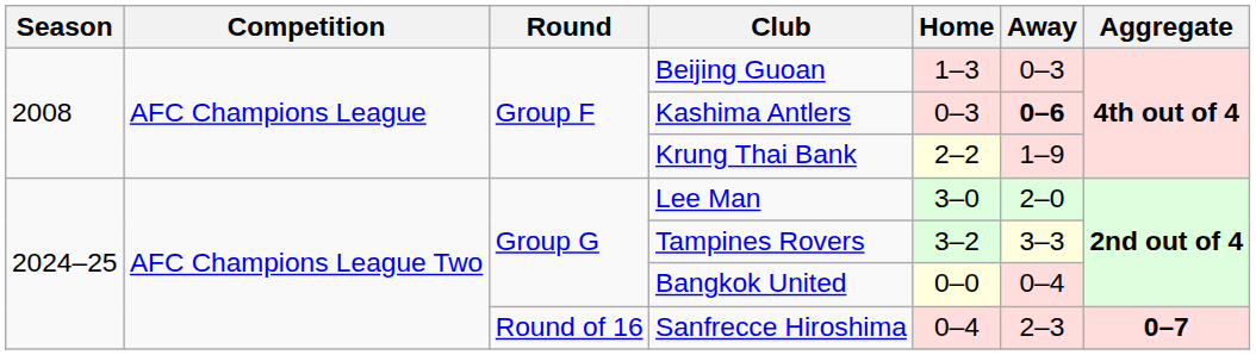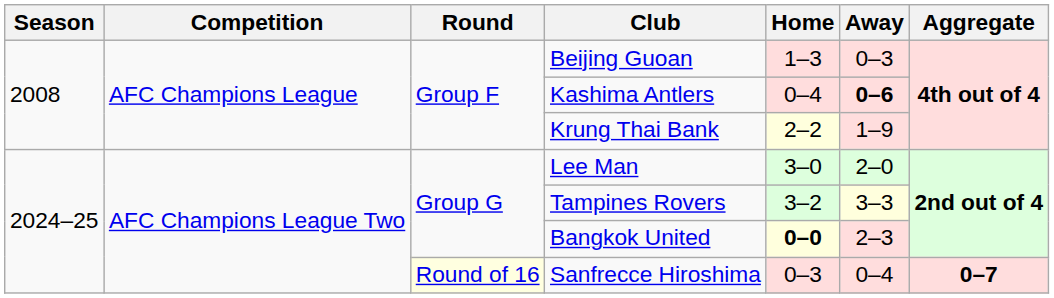Kashima Antlers | Home: 0–3 -> 0–4
Bangkok United | Home: normal -> bold
Bangkok United | Away: 0–4 -> 2–3
Sanfrecce Hiroshima | Round: no background -> lightyellow background
Sanfrecce Hiroshima | Home: 0–4 -> 0–3
Sanfrecce Hiroshima | Away: 2–3 -> 0–4
